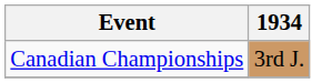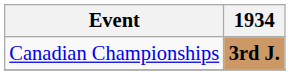Canadian Championships | 1934: normal -> bold
